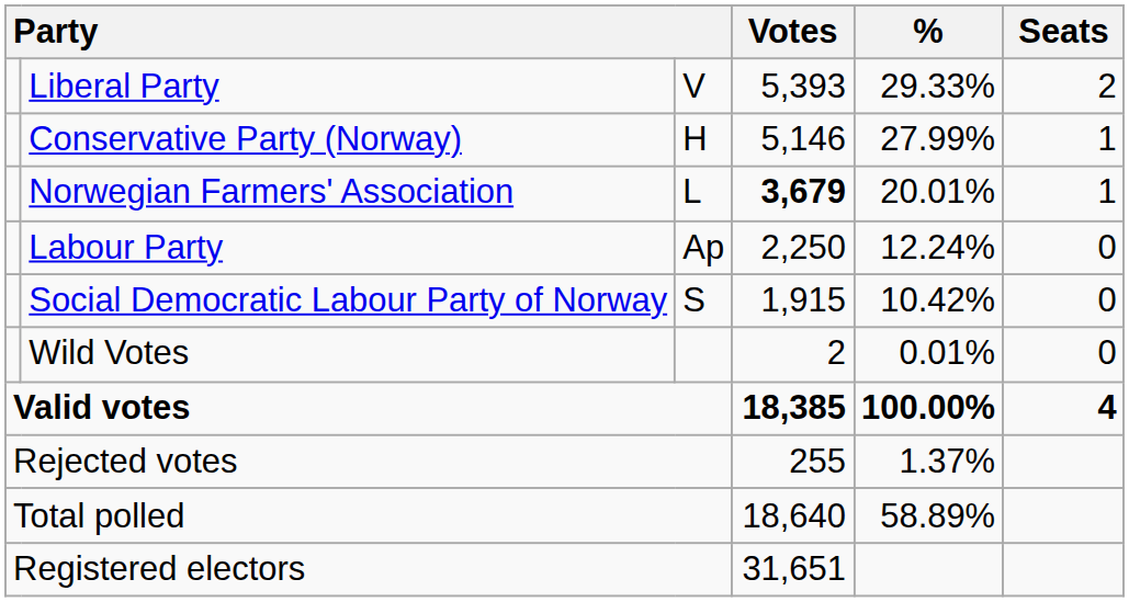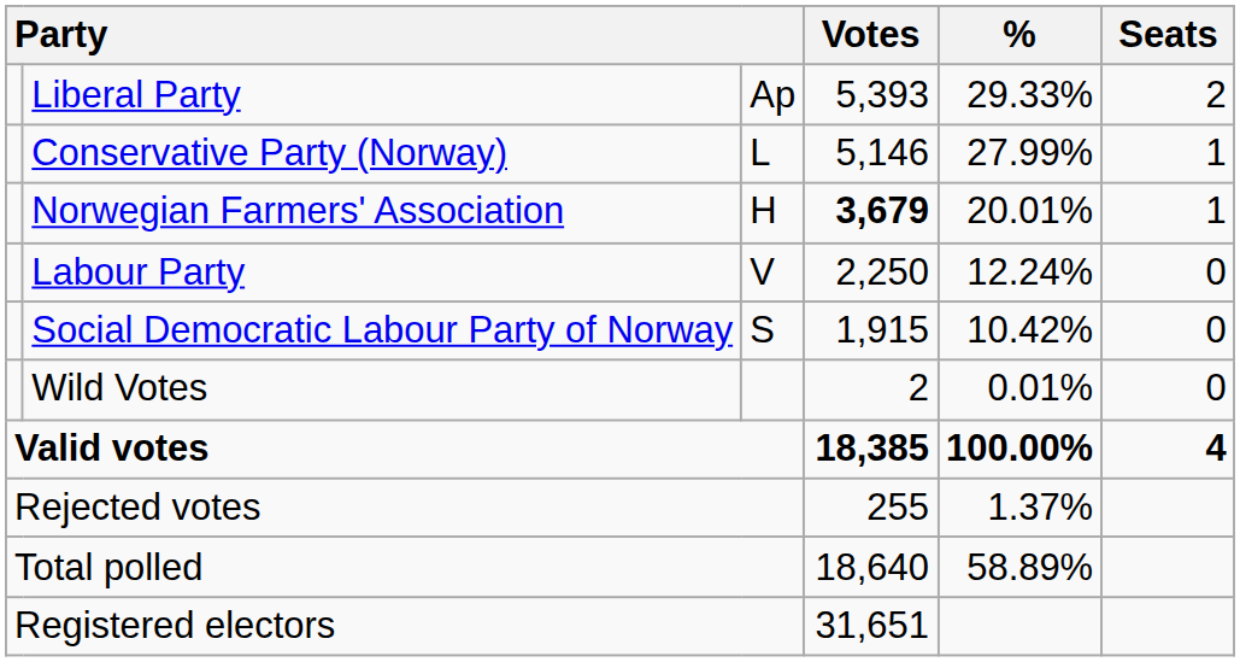Liberal Party | column 3: V -> Ap
Conservative Party (Norway) | column 3: H -> L
Norwegian Farmers' Association | column 3: L -> H
Labour Party | column 3: Ap -> V
